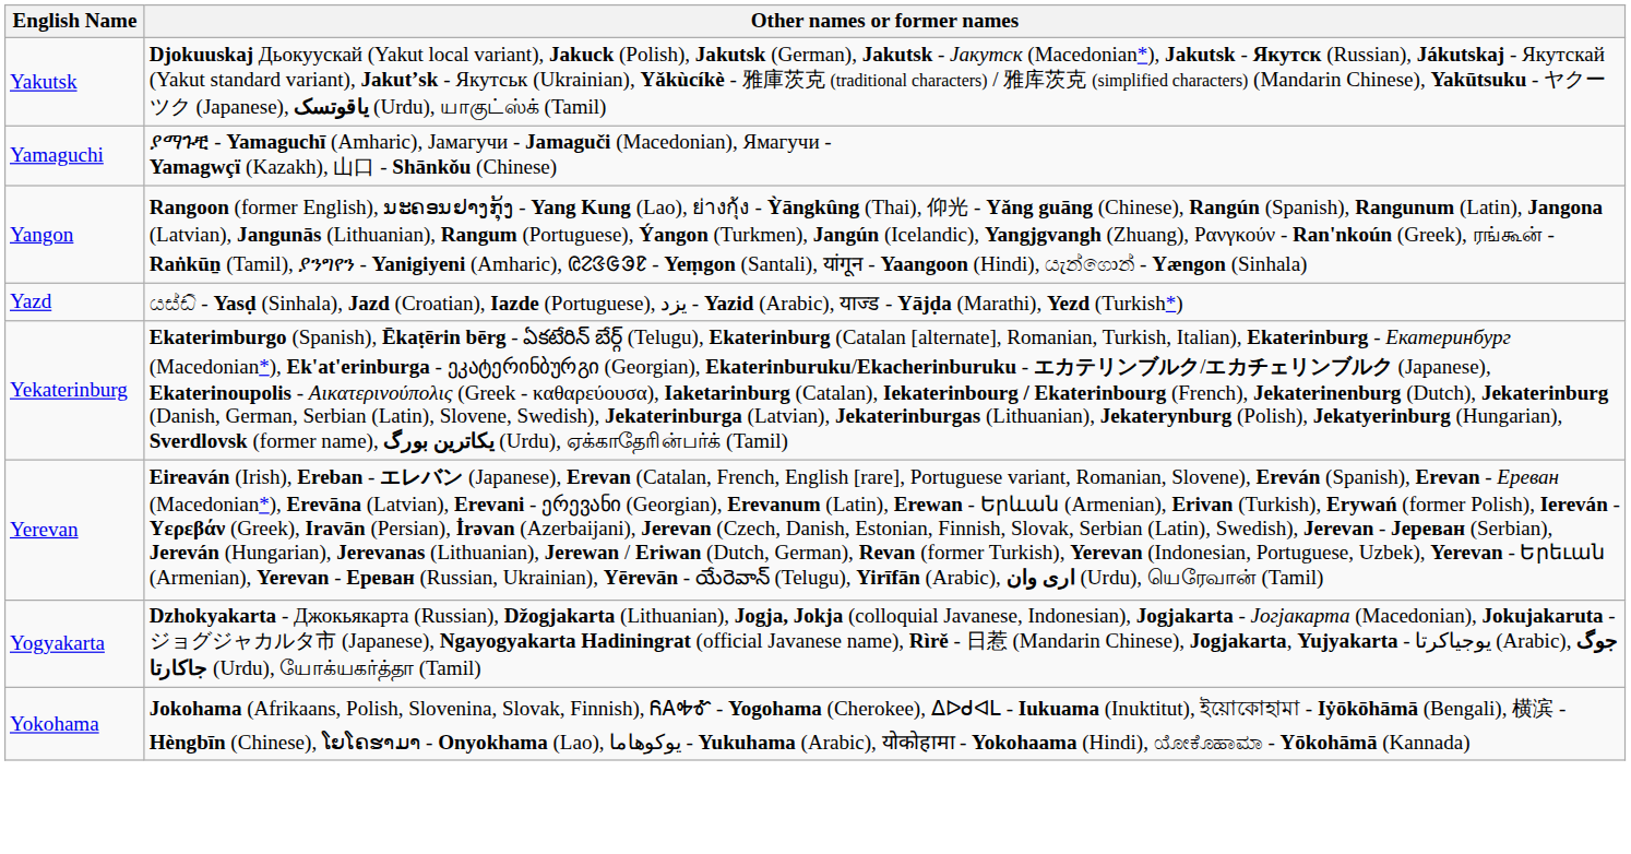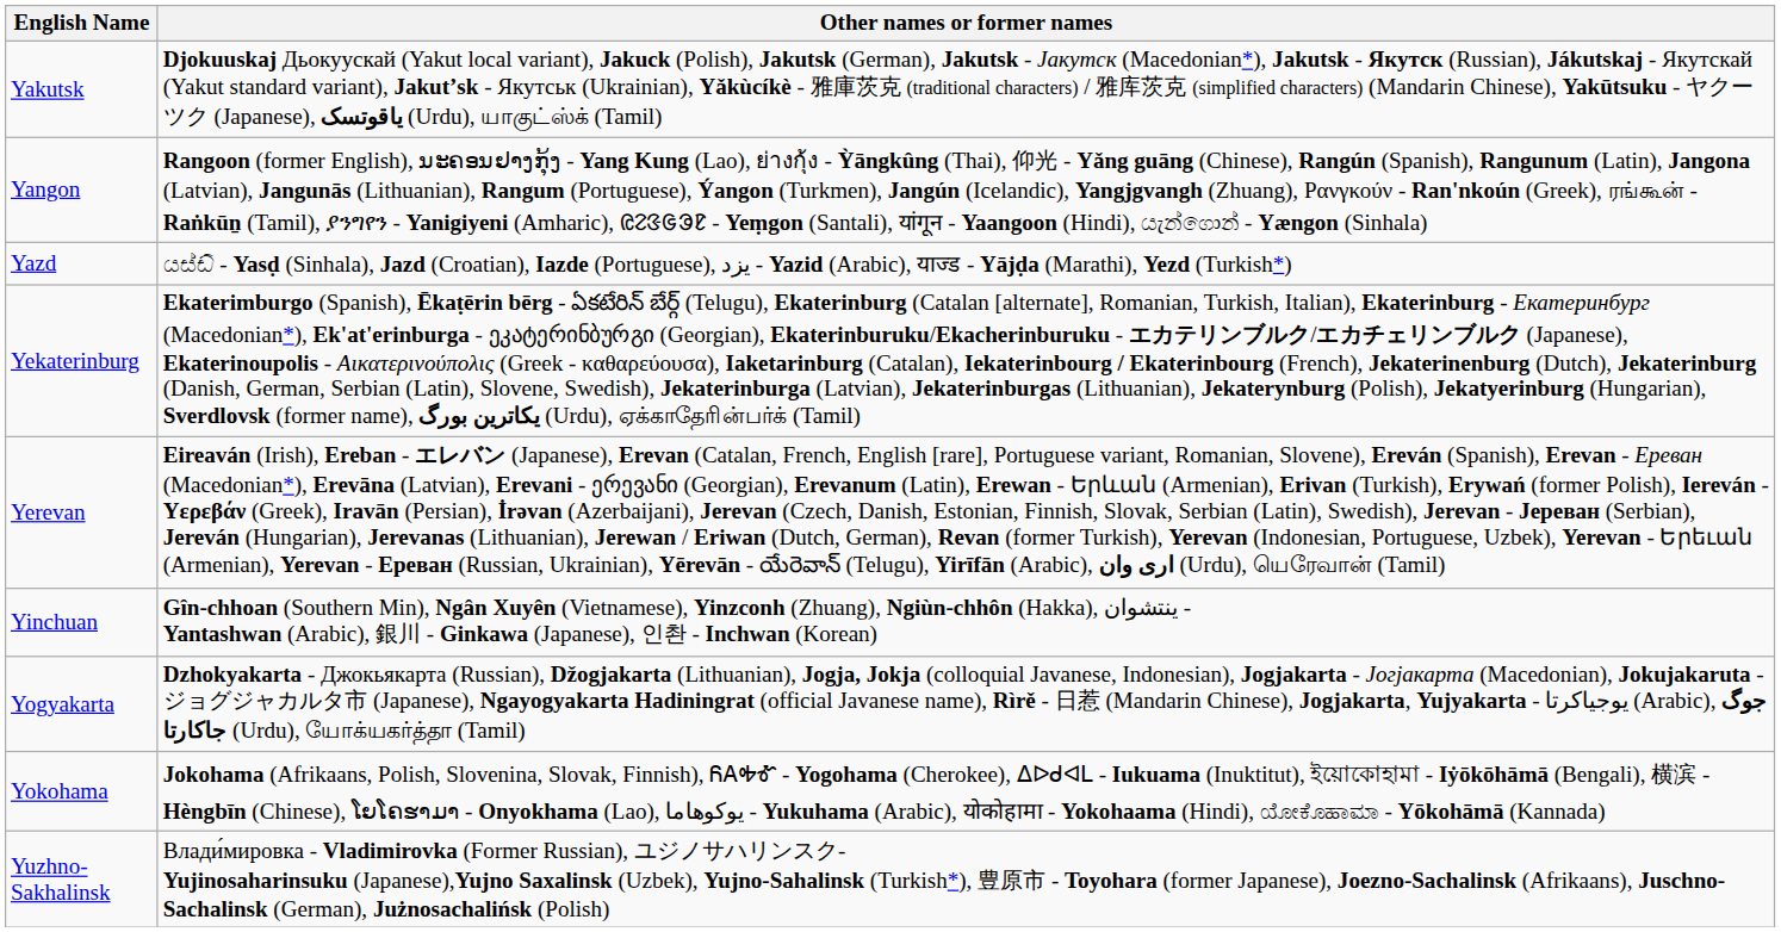- row: Yamaguchi | ያማጉቺ - Yamaguchī (Amharic), Јамагучи - Jamaguči (Macedonian), Ямагучи - Yamagwçï (Kazakh), 山口 - Shānkǒu (Chinese)
+ row: Yinchuan | Gîn-chhoan (Southern Min), Ngân Xuyên (Vietnamese), Yinzconh (Zhuang), Ngiùn-chhôn (Hakka), ينتشوان - Yantashwan (Arabic), 銀川 - Ginkawa (Japanese), 인촨 - Inchwan (Korean)
+ row: Yuzhno-Sakhalinsk | Влади́мировка - Vladimirovka (Former Russian), ユジノサハリンスク- Yujinosaharinsuku (Japanese),Yujno Saxalinsk (Uzbek), Yujno-Sahalinsk (Turkish*), 豊原市 - Toyohara (former Japanese), Joezno-Sachalinsk (Afrikaans), Juschno-Sachalinsk (German), Jużnosachalińsk (Polish)
